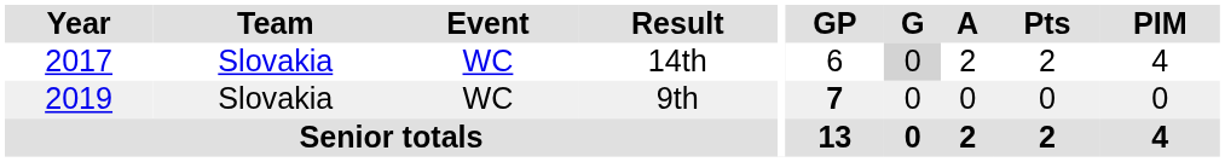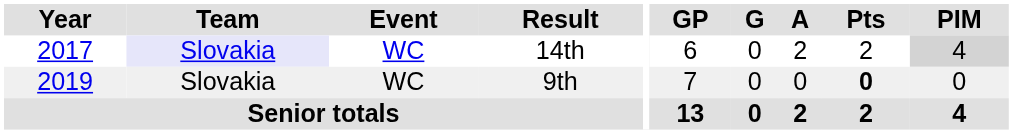14th | Team: no background -> lavender background
14th | G: lightgrey background -> no background
14th | PIM: no background -> lightgrey background
9th | GP: bold -> normal
9th | Pts: normal -> bold
